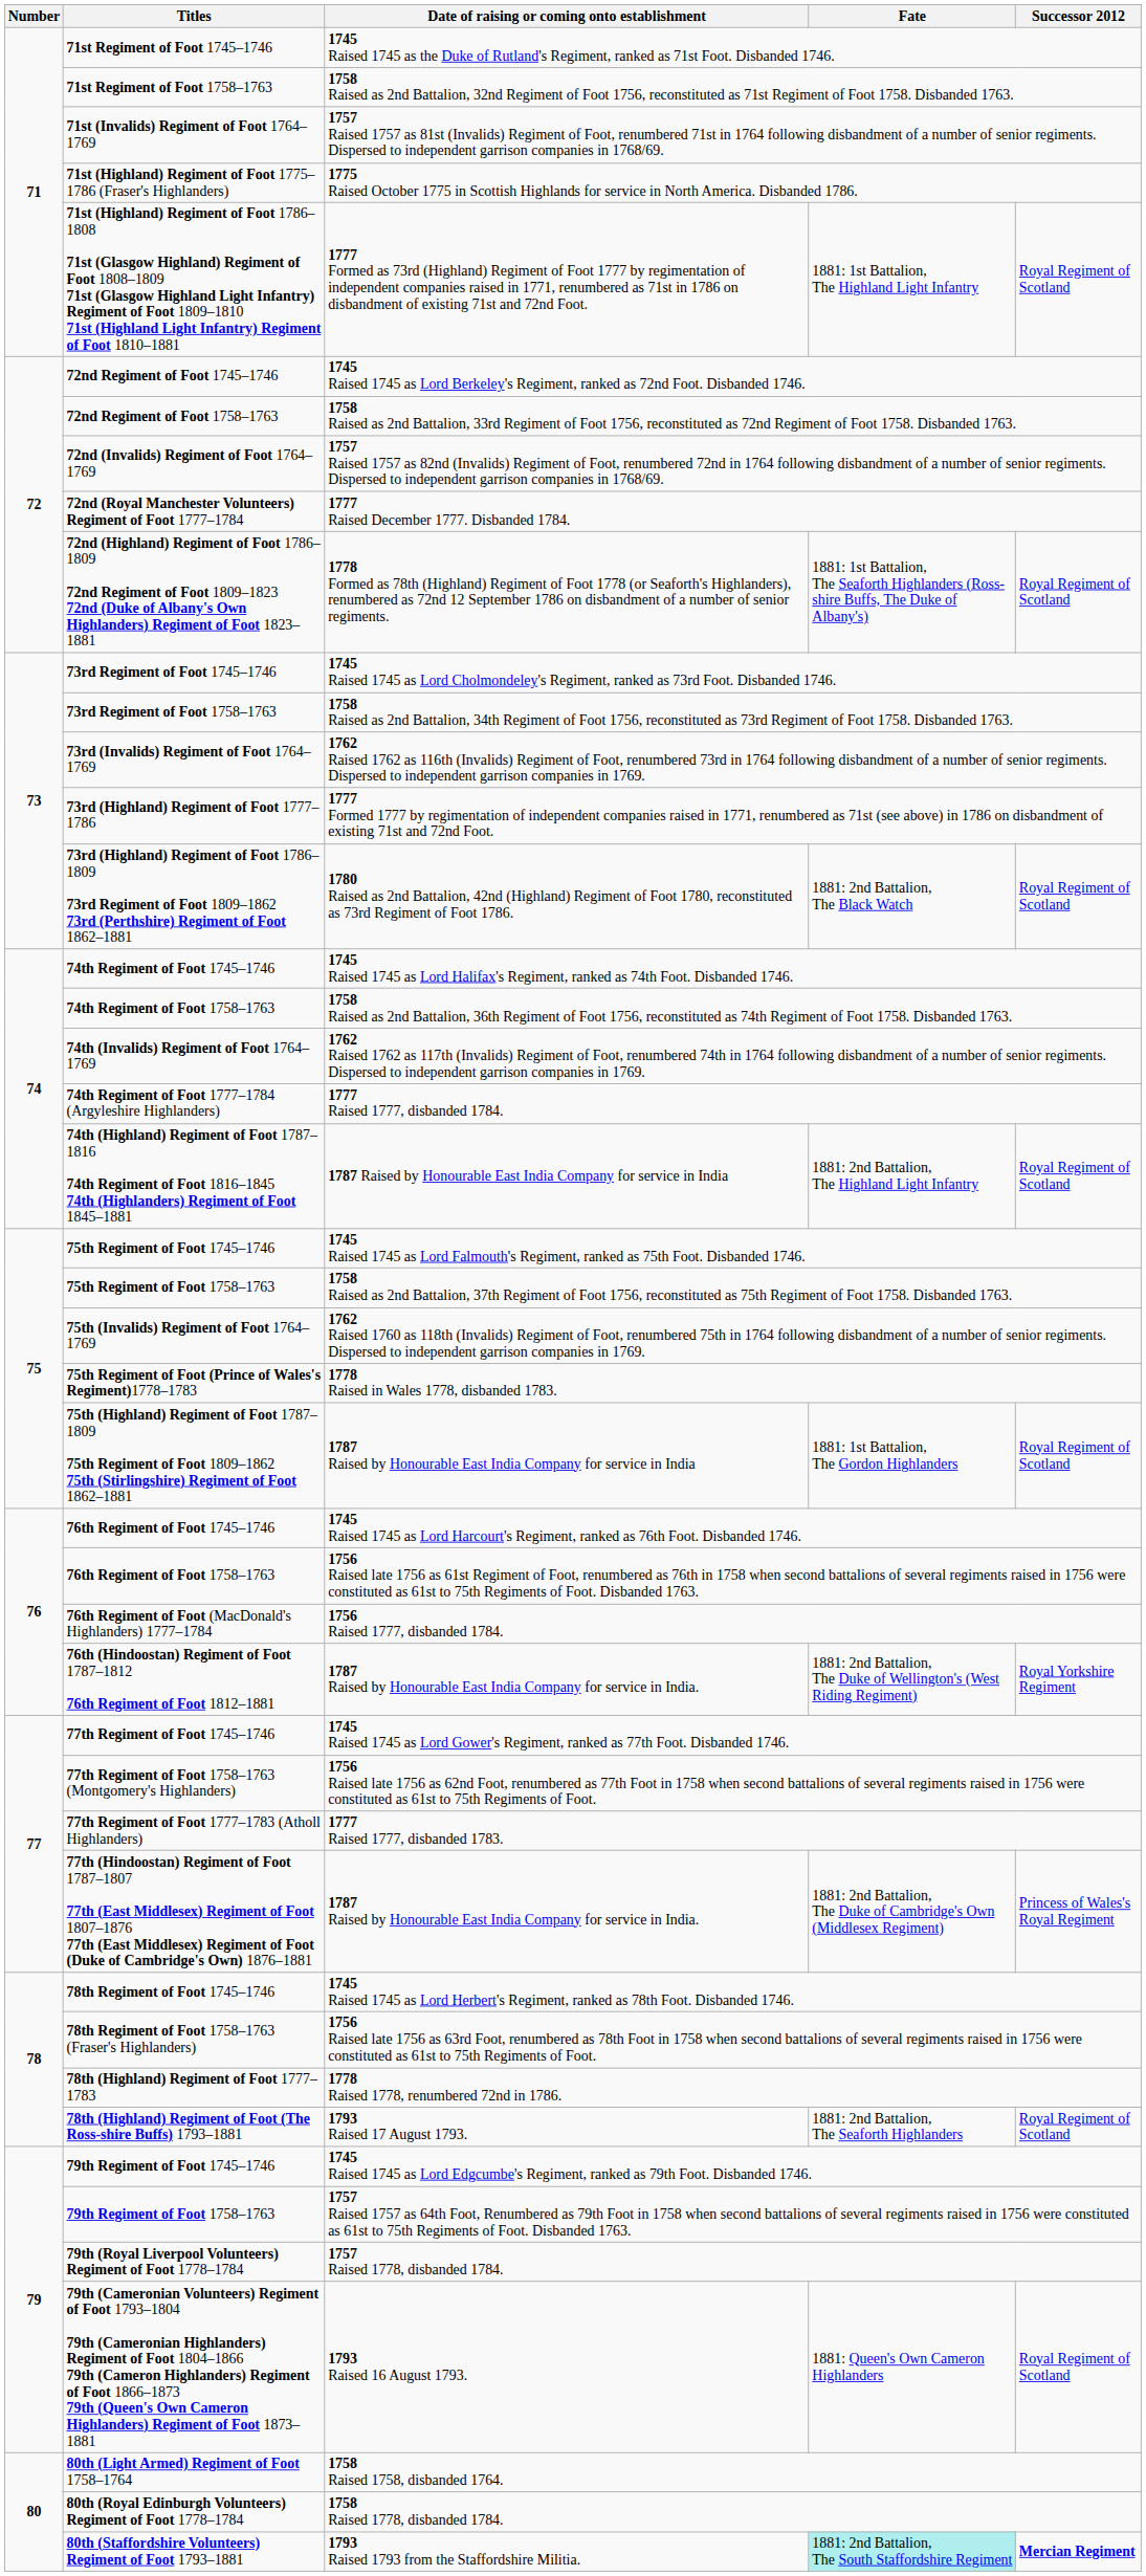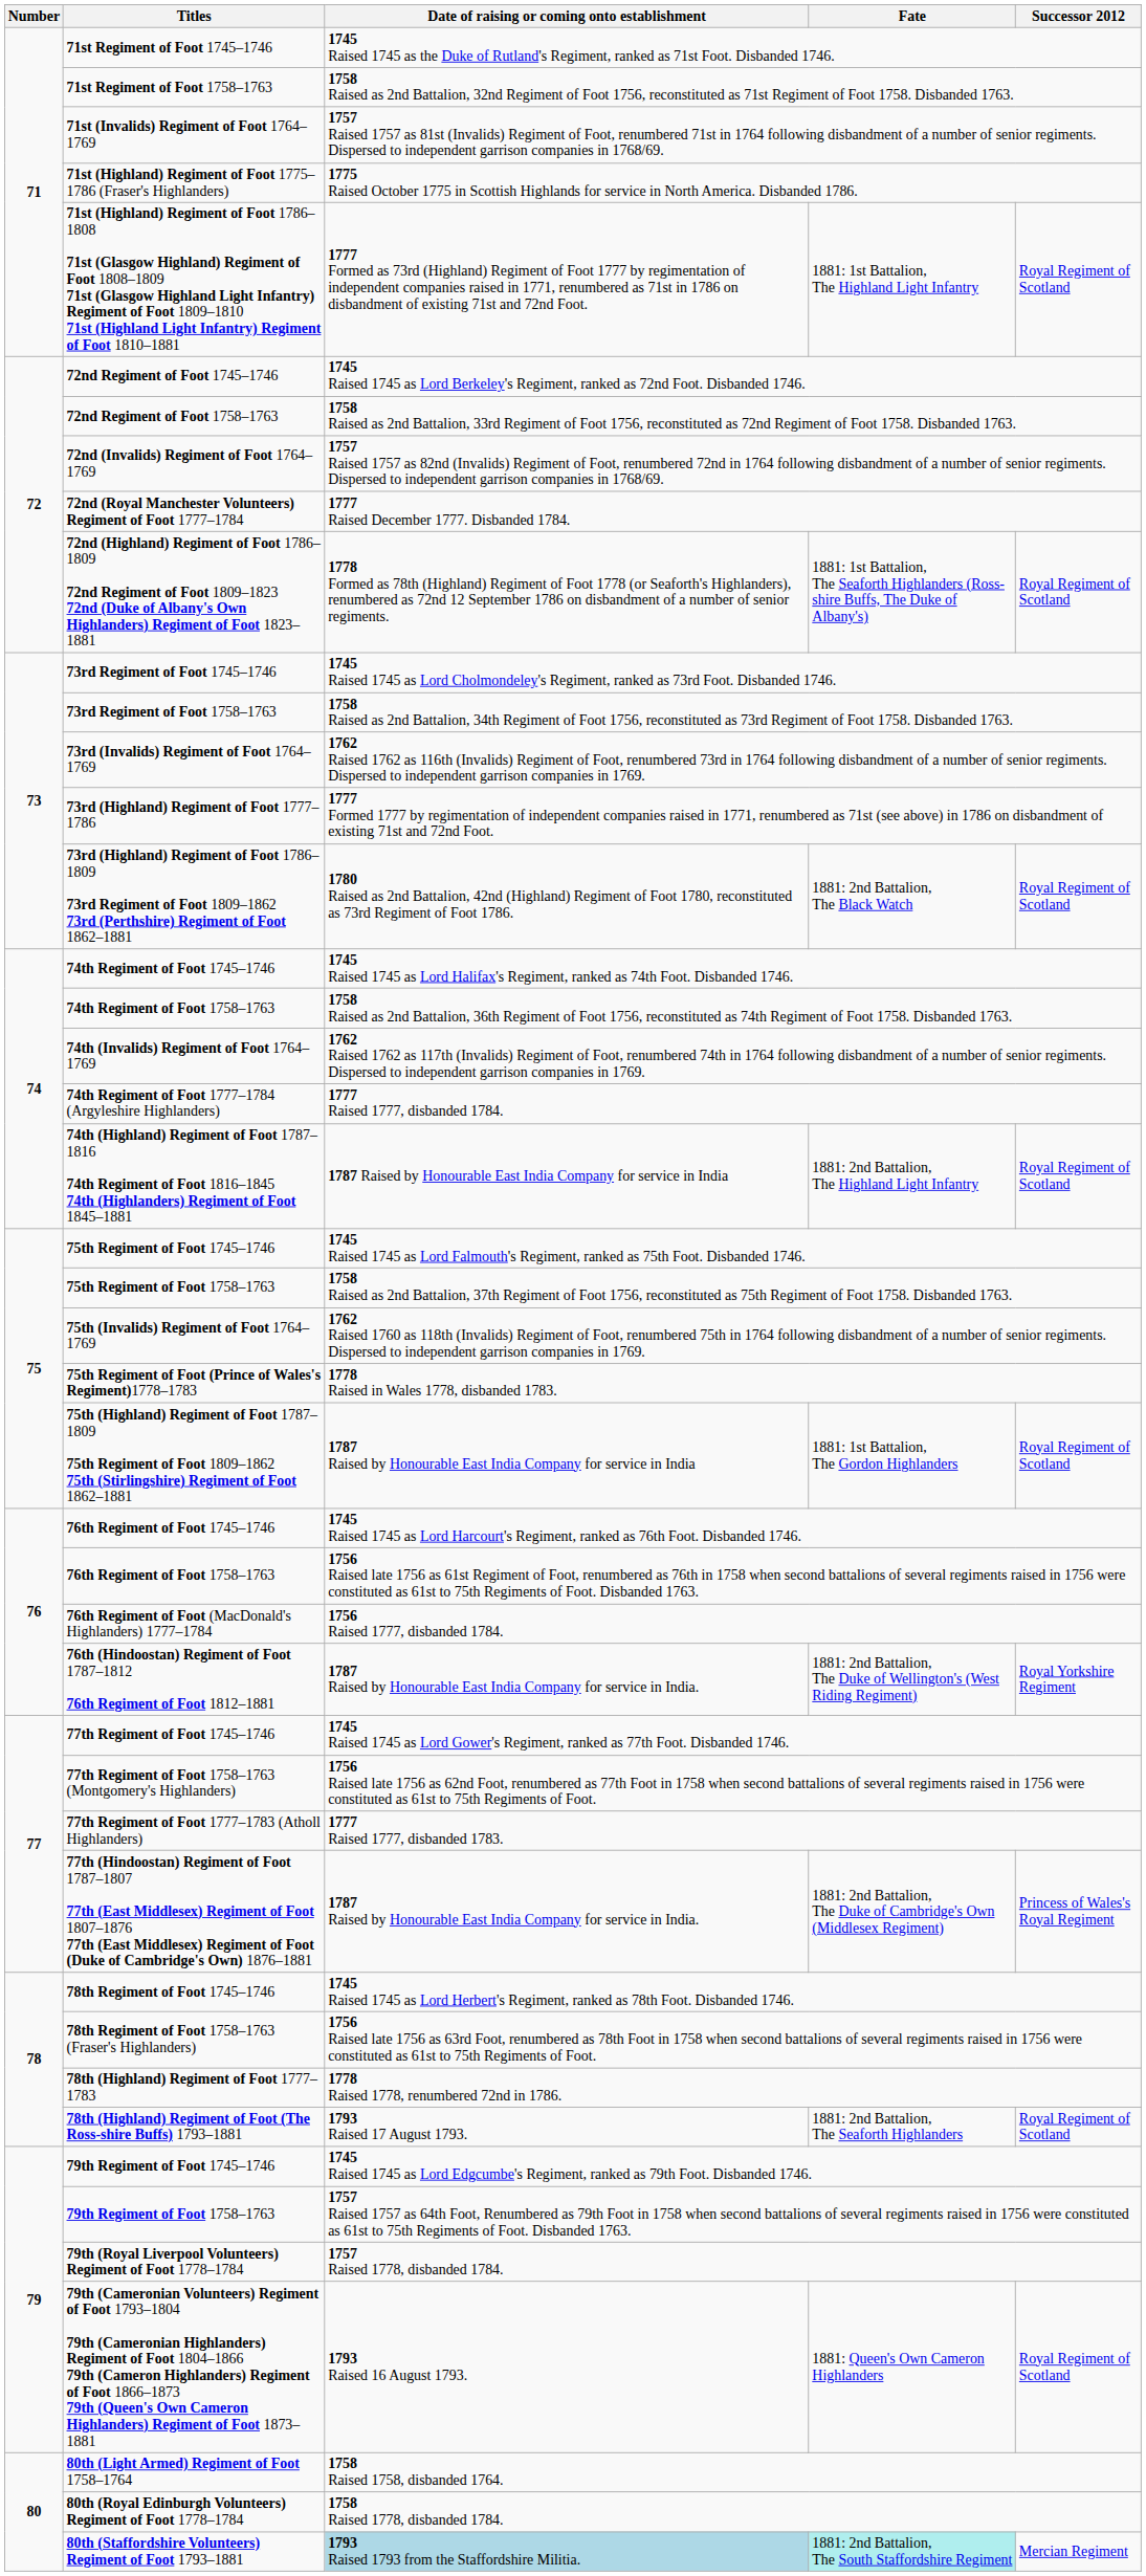80th (Staffordshire Volunteers) Regiment of Foot 1793–1881 | Date of raising or coming onto establishment: no background -> lightblue background
80th (Staffordshire Volunteers) Regiment of Foot 1793–1881 | Successor 2012: bold -> normal
